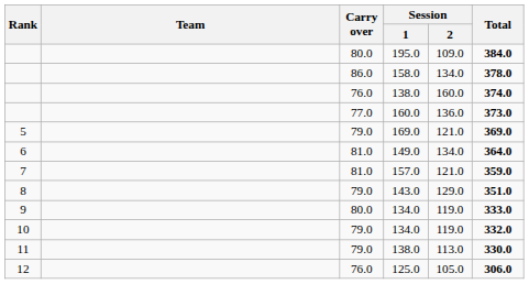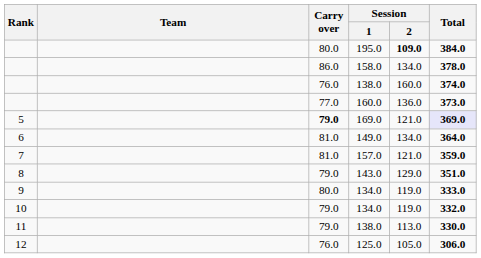195.0 | Session / 2: normal -> bold
169.0 | Carry over: normal -> bold
169.0 | Total: no background -> lavender background
